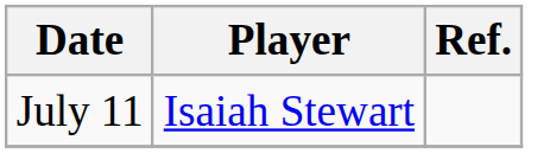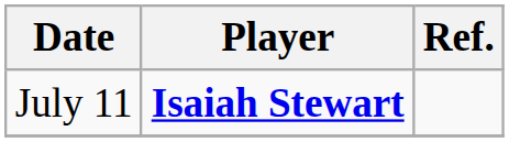July 11 | Player: normal -> bold
